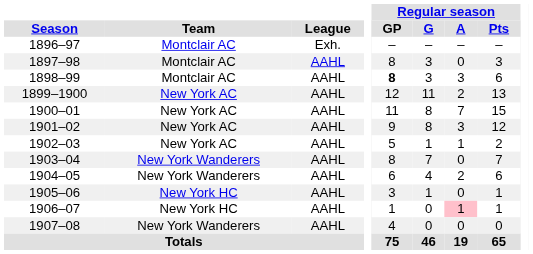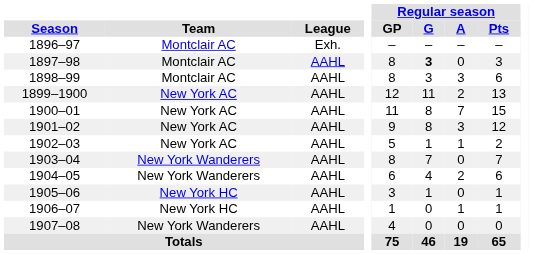1897–98 | Regular season / G: normal -> bold
1898–99 | Regular season / GP: bold -> normal
1906–07 | Regular season / A: pink background -> no background
